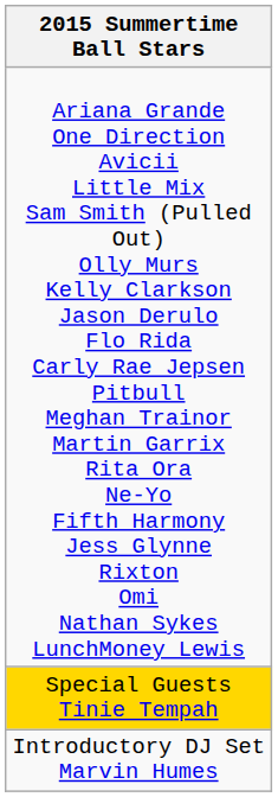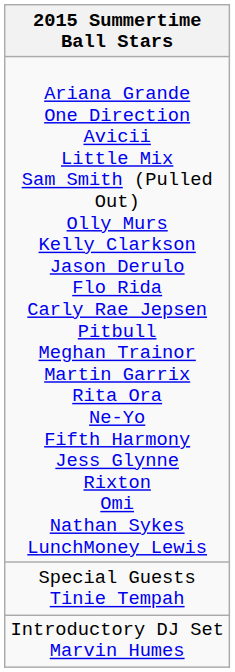row 3 | column 1: gold background -> no background
